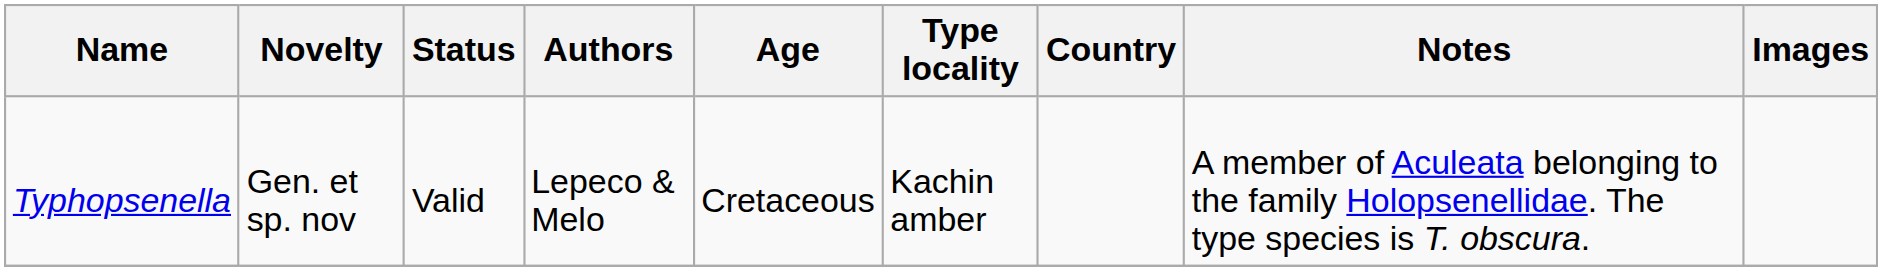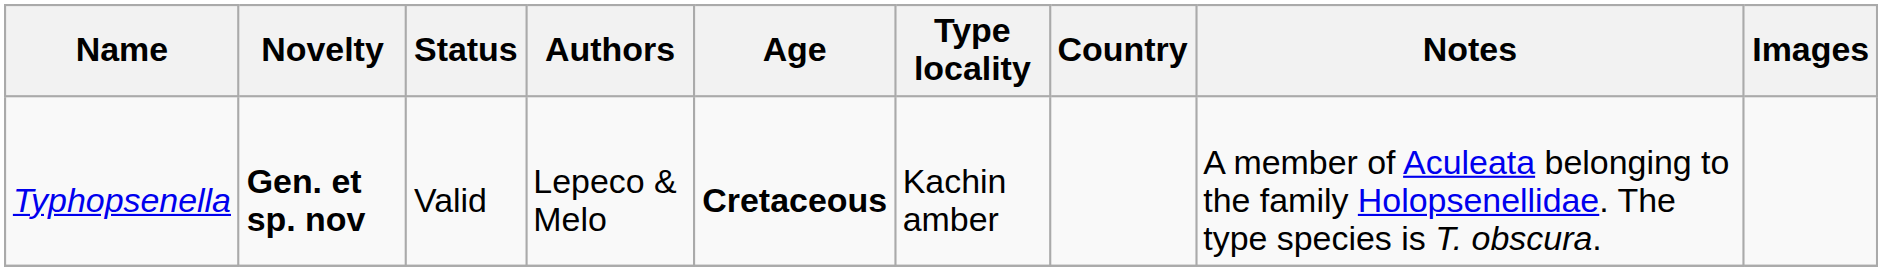Typhopsenella | Novelty: normal -> bold
Typhopsenella | Age: normal -> bold
